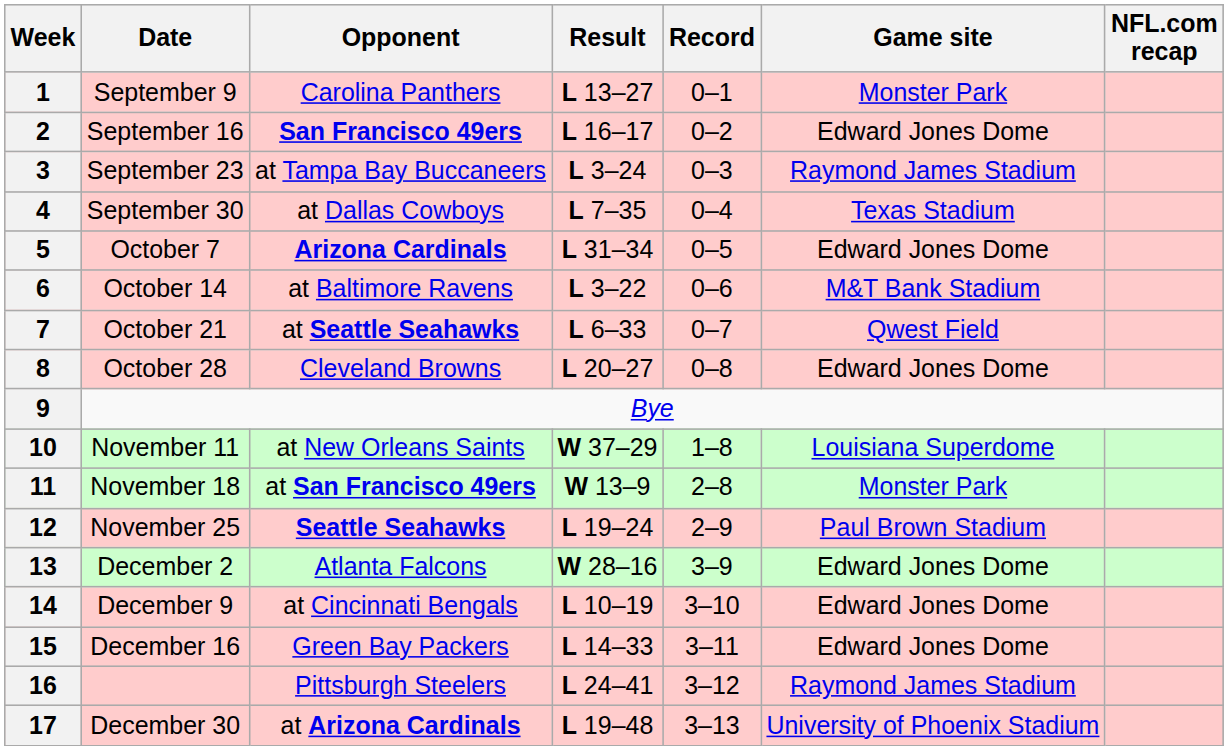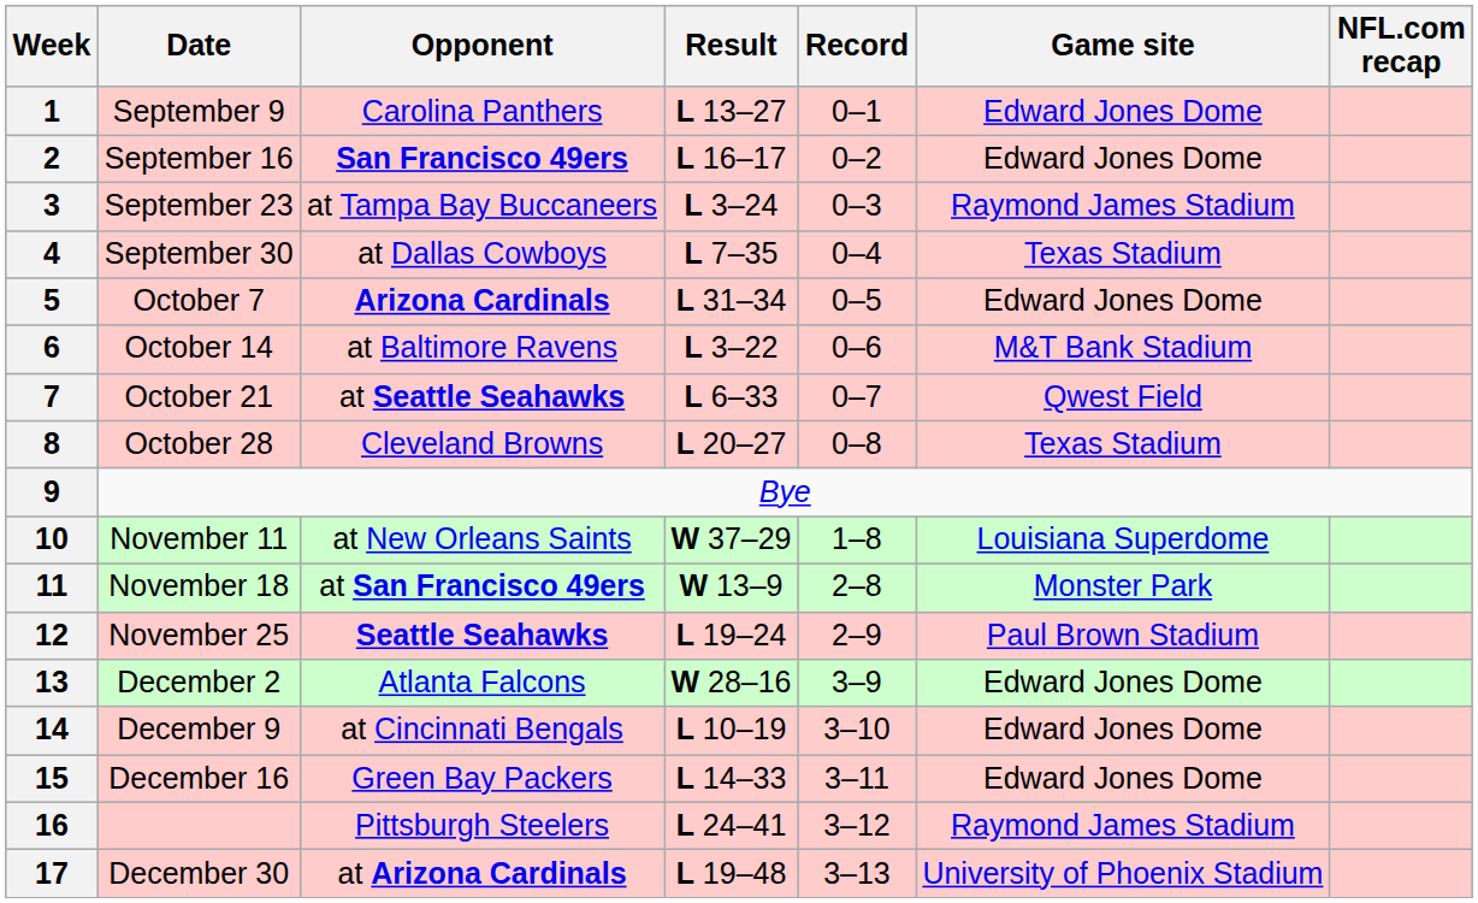1 | Game site: Monster Park -> Edward Jones Dome
8 | Game site: Edward Jones Dome -> Texas Stadium
